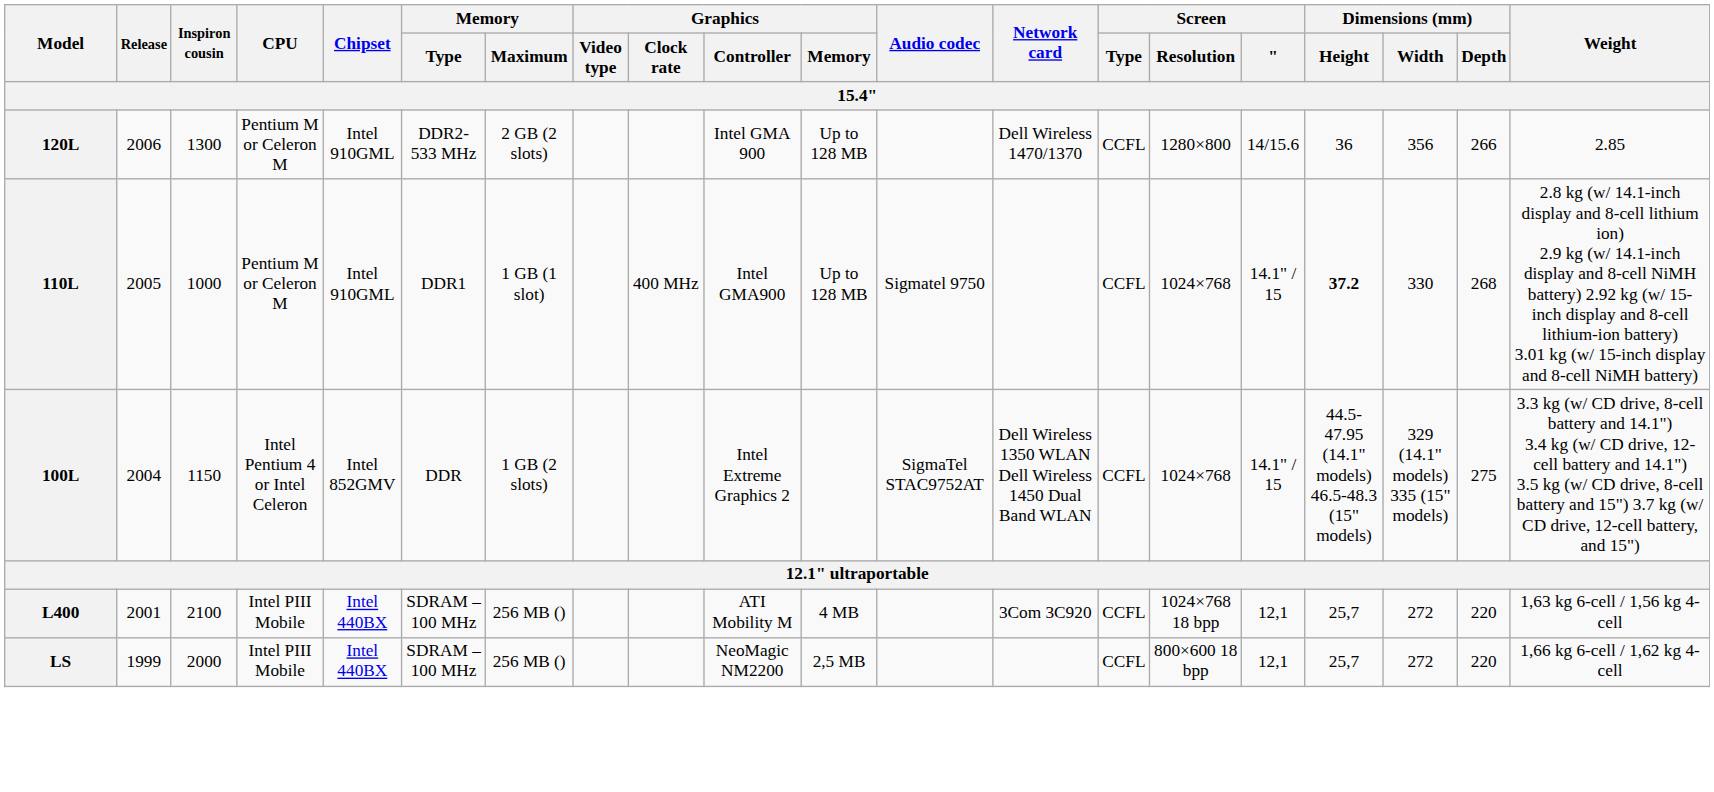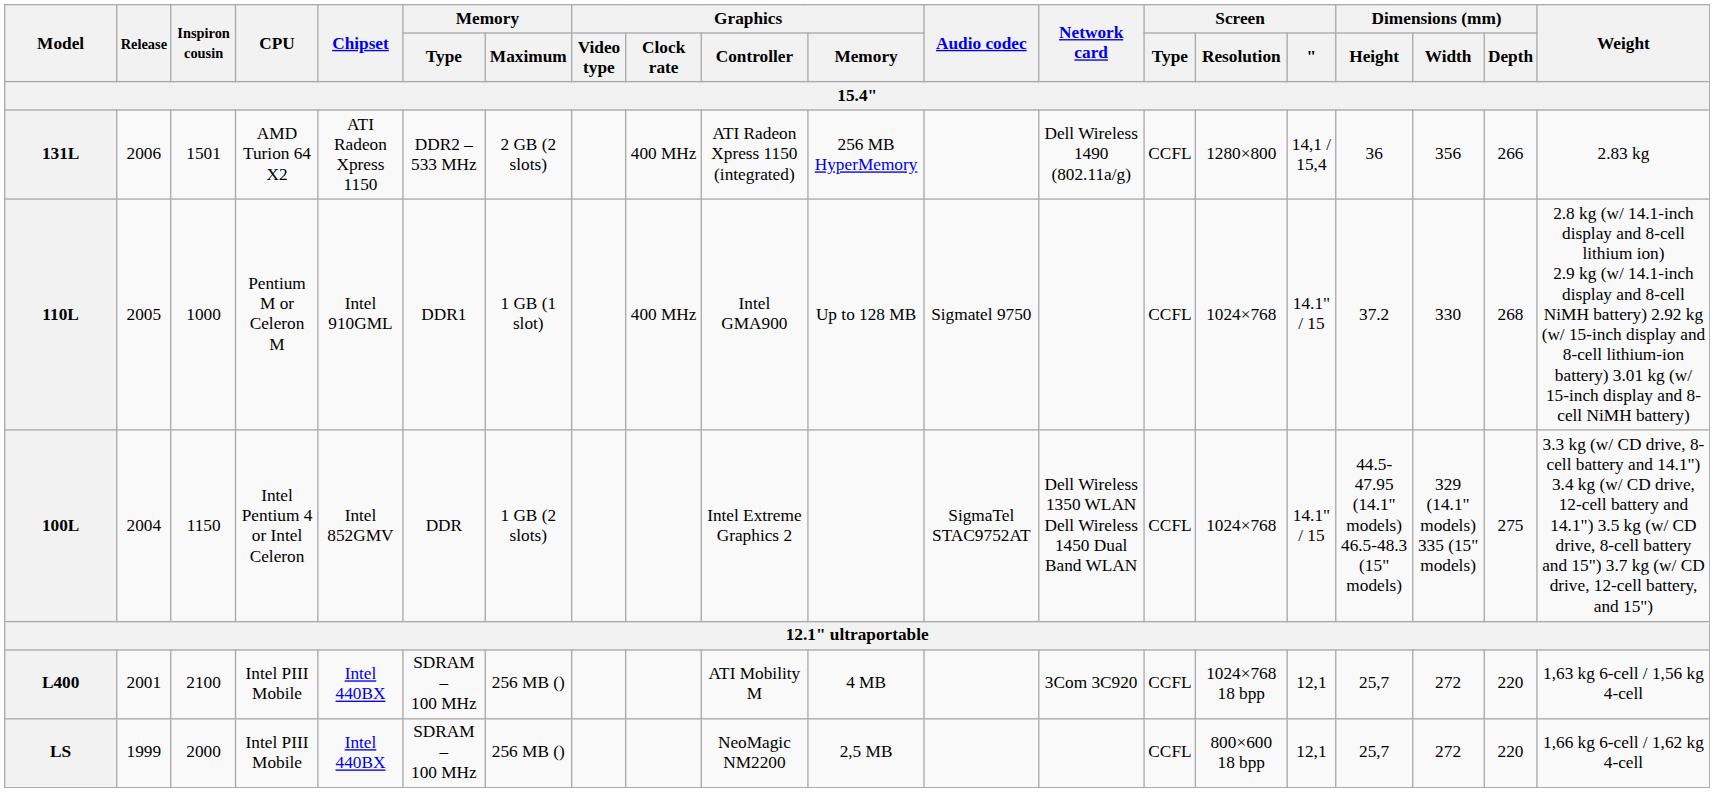+ row: 131L | 2006 | 1501 | AMD Turion 64 X2 | ATI Radeon Xpress 1150 | DDR2 – 533 MHz | 2 GB (2 slots) | 400 MHz | ATI Radeon Xpress 1150 (integrated) | 256 MB HyperMemory | Dell Wireless 1490 (802.11a/g) | CCFL | 1280×800 | 14,1 / 15,4 | 36 | 356 | 266 | 2.83 kg
- row: 120L | 2006 | 1300 | Pentium M or Celeron M | Intel 910GML | DDR2-533 MHz | 2 GB (2 slots) | Intel GMA 900 | Up to 128 MB | Dell Wireless 1470/1370 | CCFL | 1280×800 | 14/15.6 | 36 | 356 | 266 | 2.85
110L | Dimensions (mm) / Height: bold -> normal
